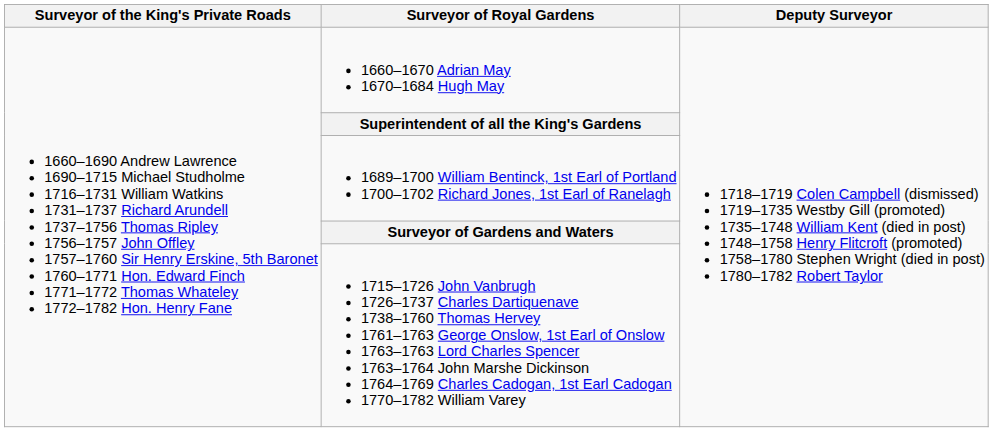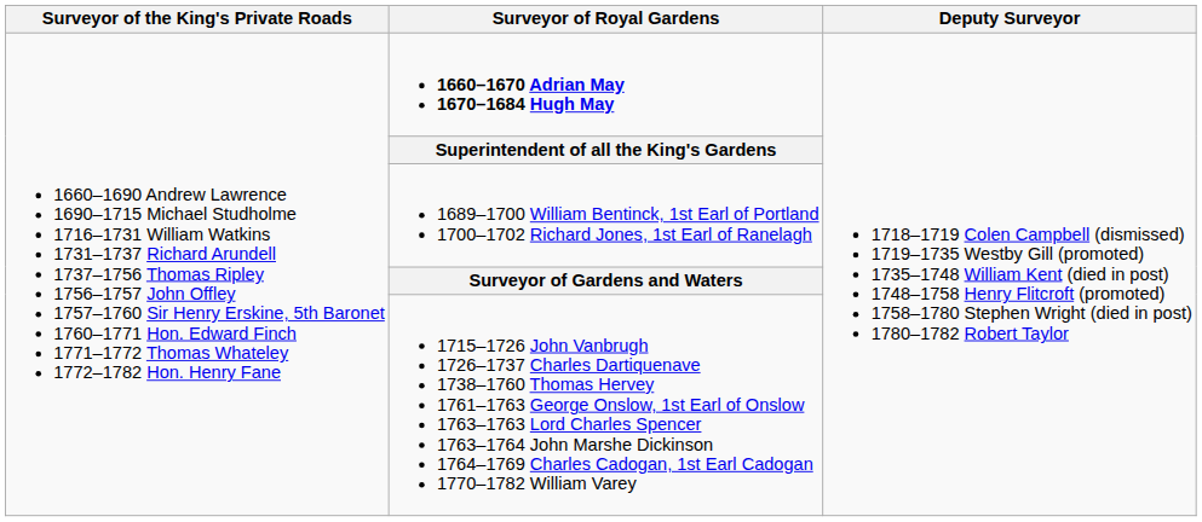1660–1670 Adrian May 1670–1684 Hugh May | Surveyor of Royal Gardens: normal -> bold
